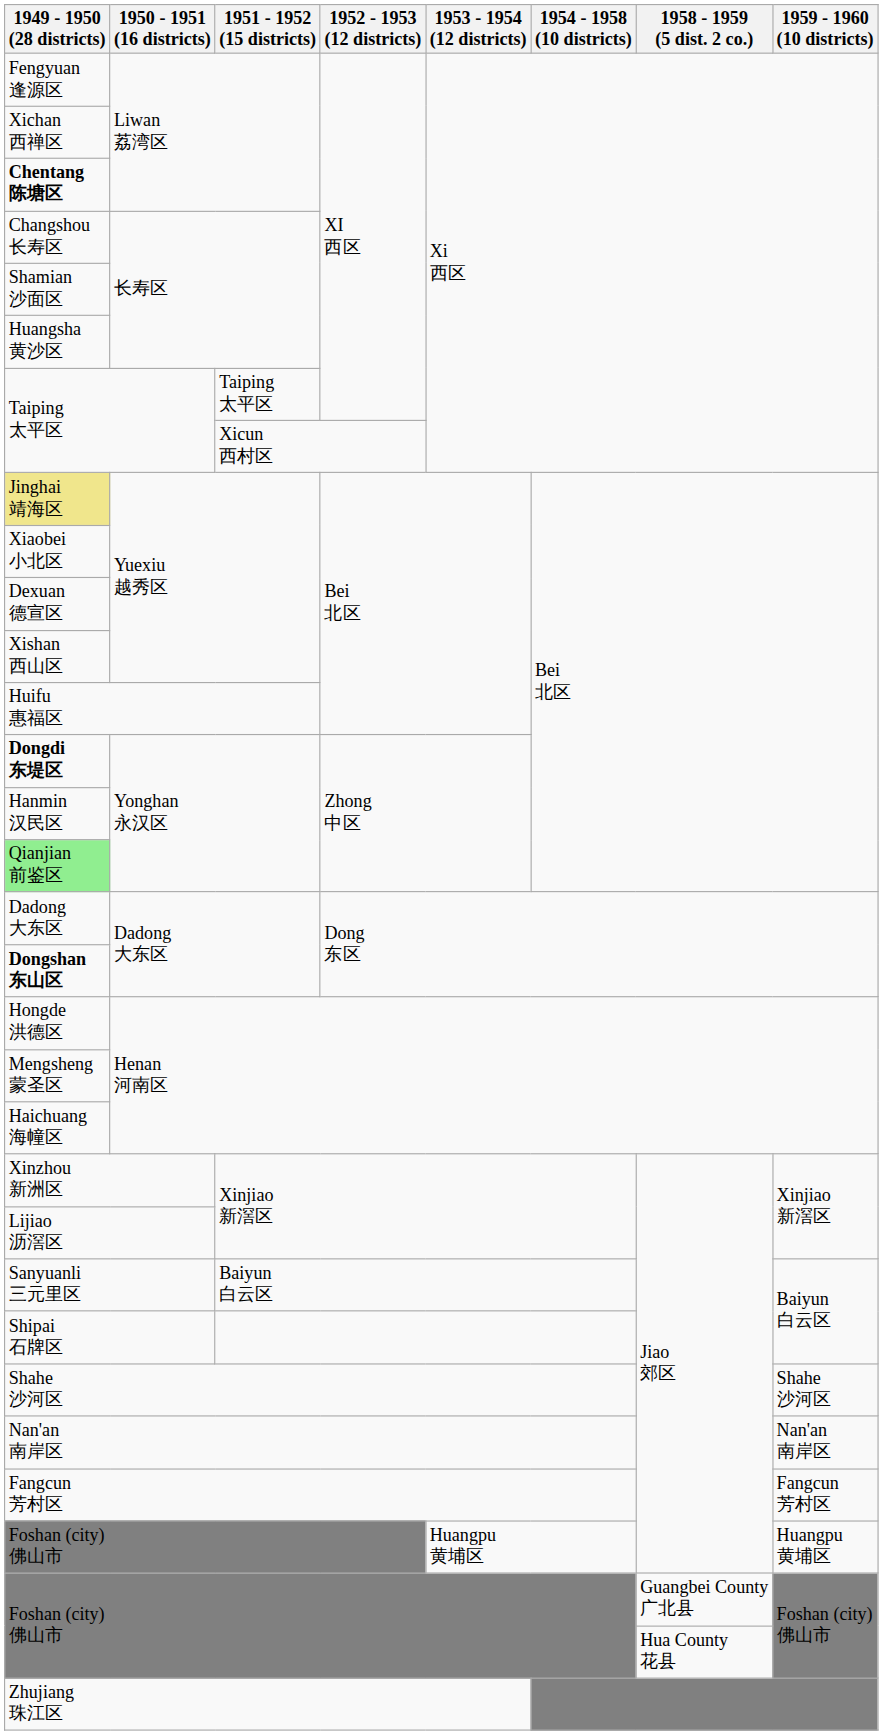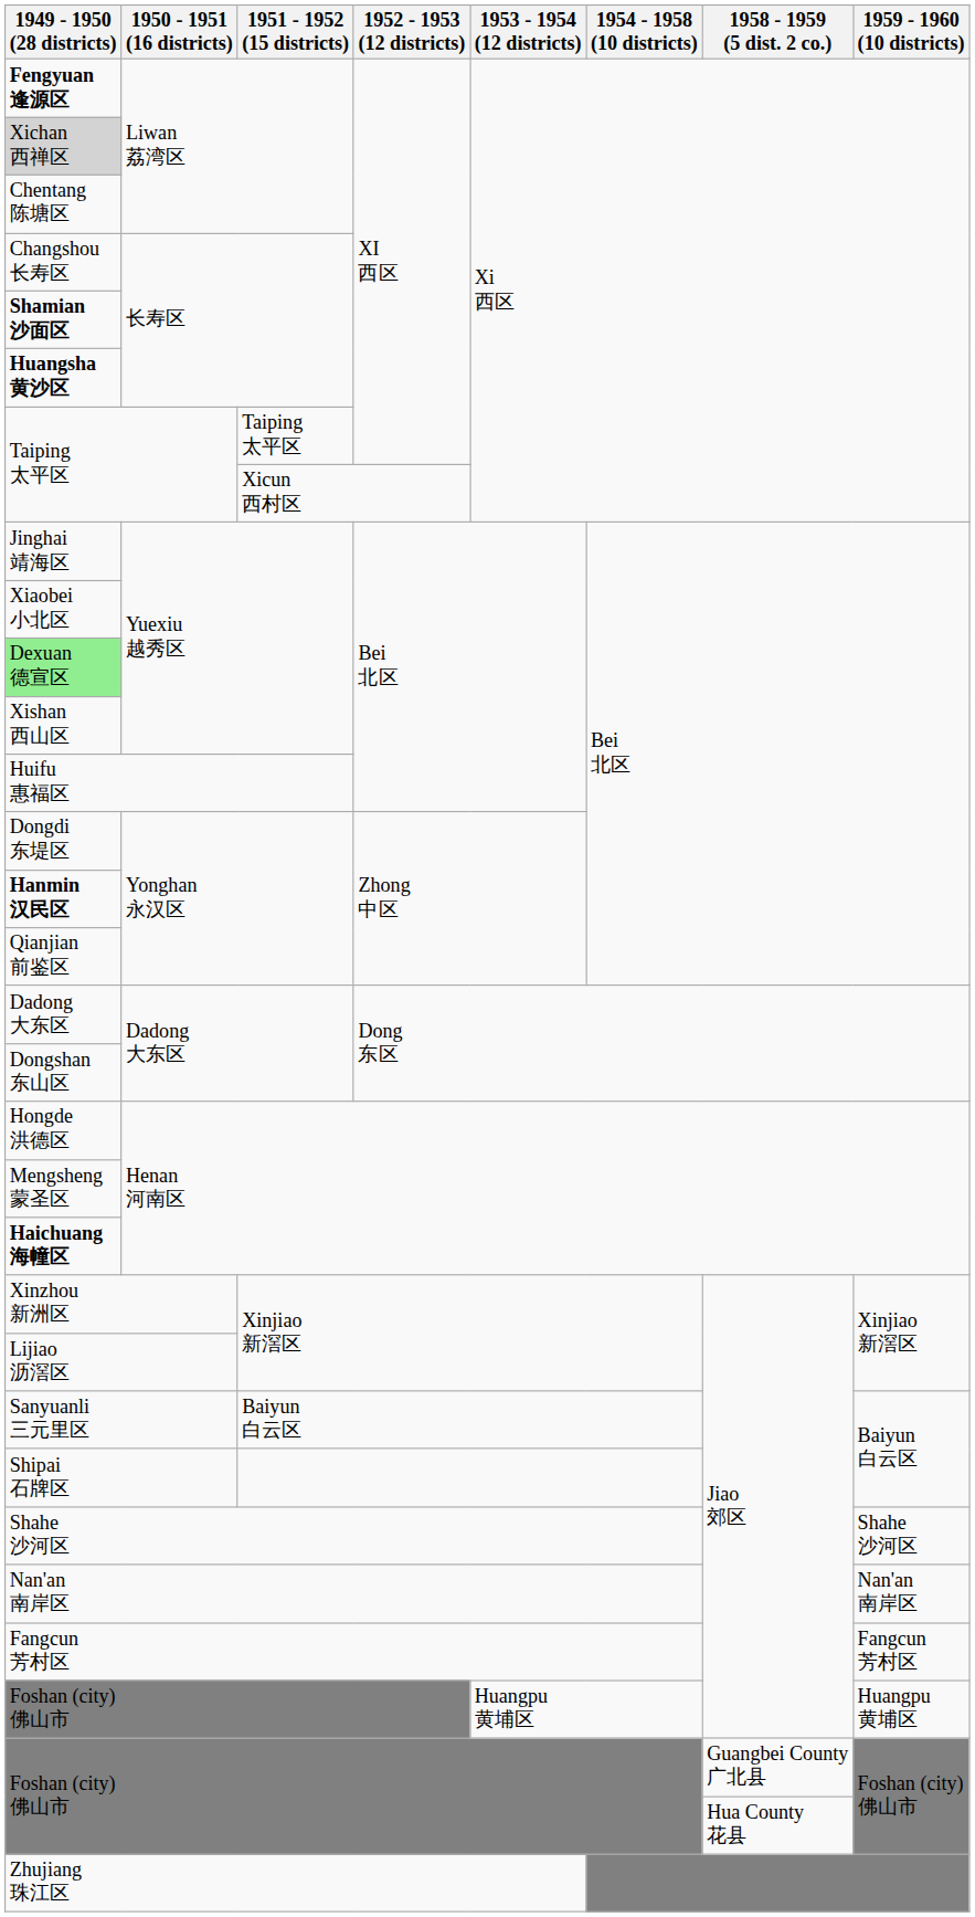Fengyuan 逢源区 | 1949 - 1950 (28 districts): normal -> bold
Xichan 西禅区 | 1949 - 1950 (28 districts): no background -> lightgrey background
Chentang 陈塘区 | 1949 - 1950 (28 districts): bold -> normal
Shamian 沙面区 | 1949 - 1950 (28 districts): normal -> bold
Huangsha 黄沙区 | 1949 - 1950 (28 districts): normal -> bold
Jinghai 靖海区 | 1949 - 1950 (28 districts): khaki background -> no background
Dexuan 德宣区 | 1949 - 1950 (28 districts): no background -> lightgreen background
Dongdi 东堤区 | 1949 - 1950 (28 districts): bold -> normal
Hanmin 汉民区 | 1949 - 1950 (28 districts): normal -> bold
Qianjian 前鉴区 | 1949 - 1950 (28 districts): lightgreen background -> no background
Dongshan 东山区 | 1949 - 1950 (28 districts): bold -> normal
Haichuang 海幢区 | 1949 - 1950 (28 districts): normal -> bold
